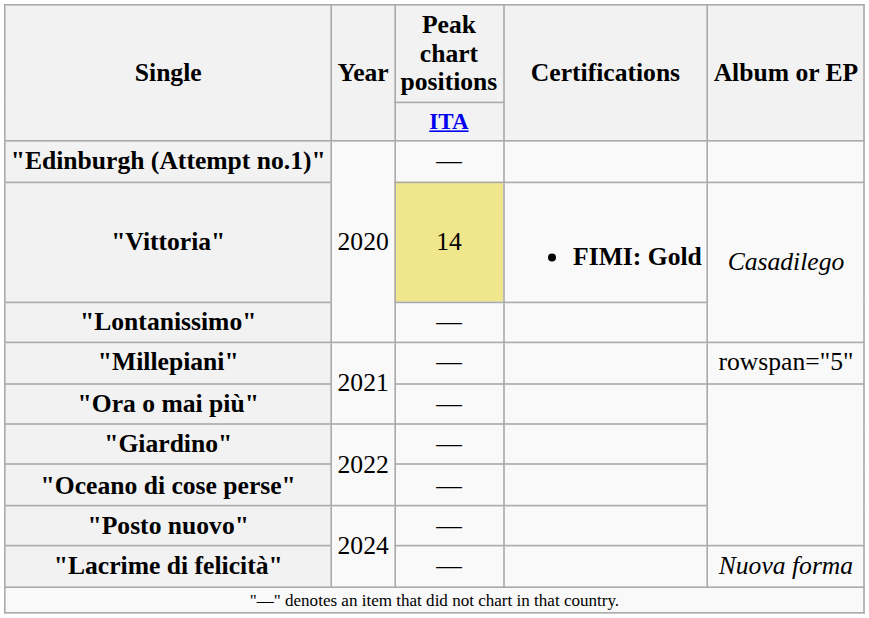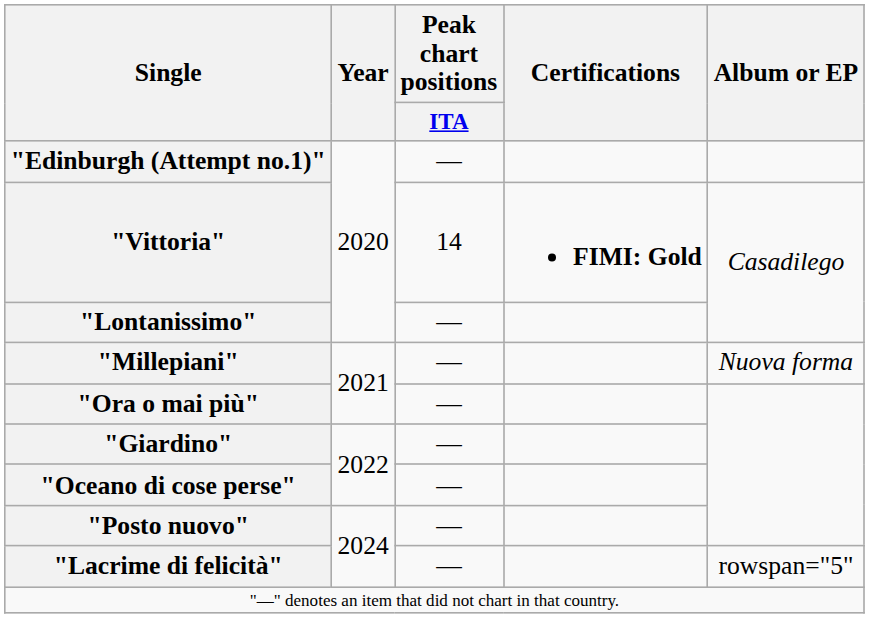"Vittoria" | Peak chart positions / ITA: khaki background -> no background
"Millepiani" | Album or EP: rowspan="5" -> Nuova forma
"Lacrime di felicità" | Album or EP: Nuova forma -> rowspan="5"
